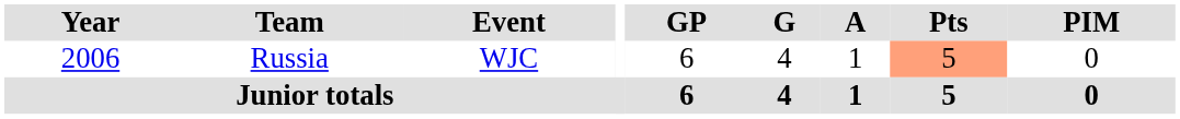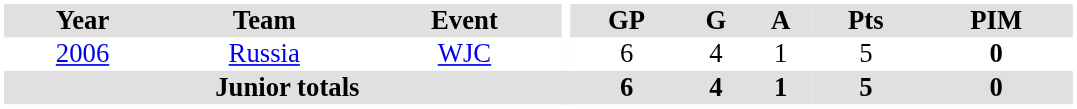Russia | Pts: lightsalmon background -> no background
Russia | PIM: normal -> bold
